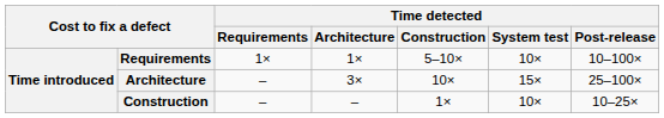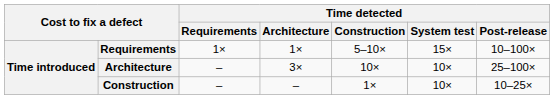row 3 | Time detected / System test: 10× -> 15×
row 4 | Time detected / System test: 15× -> 10×
